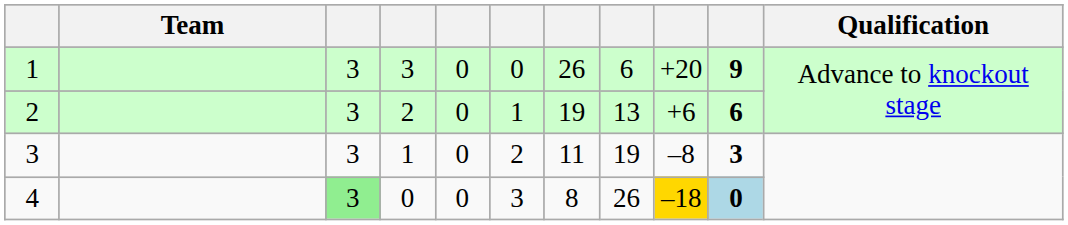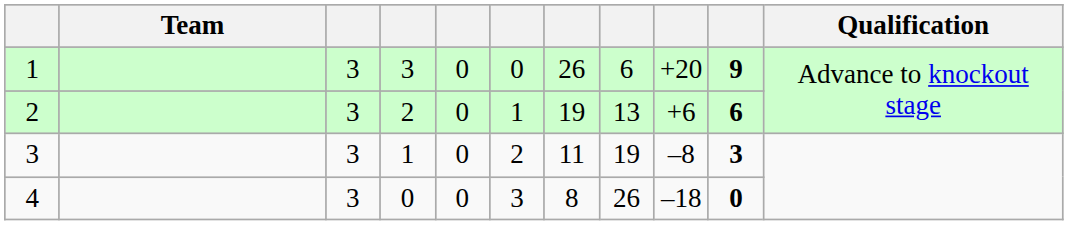4 | column 3: lightgreen background -> no background
4 | column 9: gold background -> no background
4 | column 10: lightblue background -> no background
